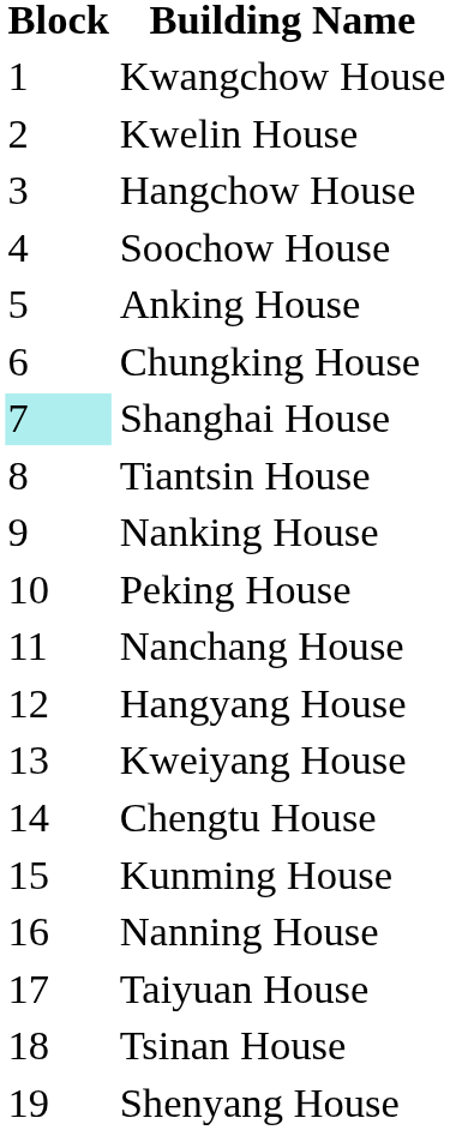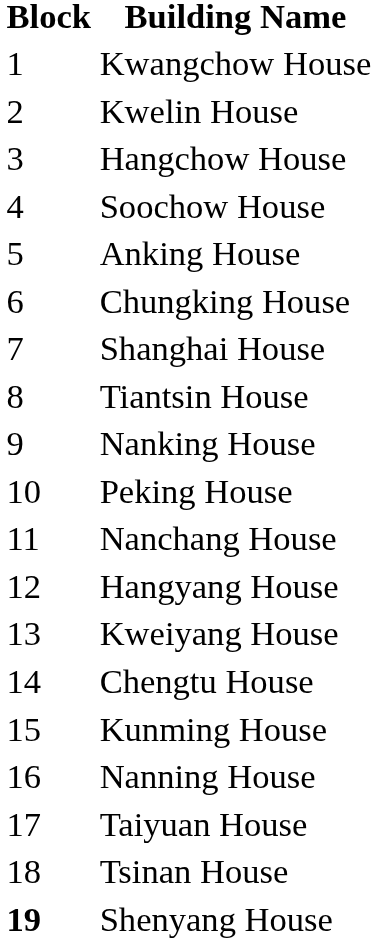Shanghai House | Block: paleturquoise background -> no background
Shenyang House | Block: normal -> bold
